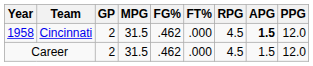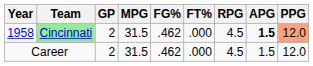1958 | Team: no background -> lightgreen background
1958 | PPG: no background -> lightsalmon background
